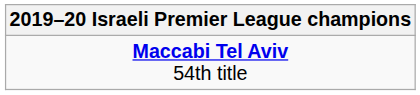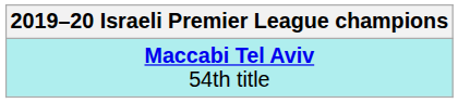row 2 | column 1: no background -> paleturquoise background
